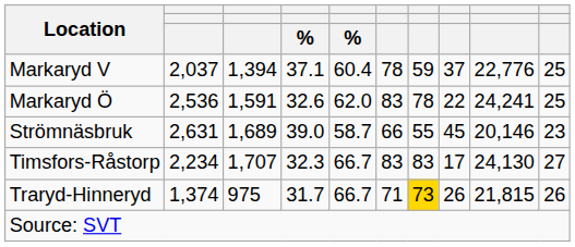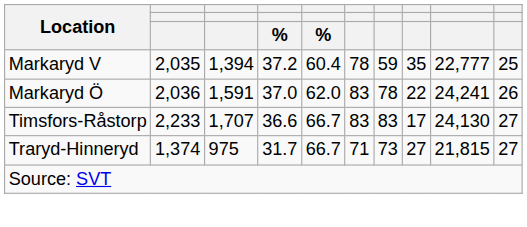Markaryd V | column 2: 2,037 -> 2,035
Markaryd V | column 4: 37.1 -> 37.2
Markaryd V | column 8: 37 -> 35
Markaryd V | column 9: 22,776 -> 22,777
Markaryd Ö | column 2: 2,536 -> 2,036
Markaryd Ö | column 4: 32.6 -> 37.0
Markaryd Ö | column 10: 25 -> 26
- row: Strömnäsbruk | 2,631 | 1,689 | 39.0 | 58.7 | 66 | 55 | 45 | 20,146 | 23
Timsfors-Råstorp | column 2: 2,234 -> 2,233
Timsfors-Råstorp | column 4: 32.3 -> 36.6
Traryd-Hinneryd | column 7: gold background -> no background
Traryd-Hinneryd | column 8: 26 -> 27
Traryd-Hinneryd | column 10: 26 -> 27
